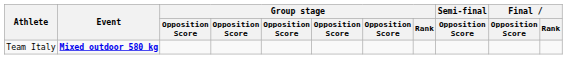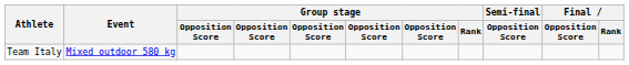Team Italy | Event: bold -> normal
